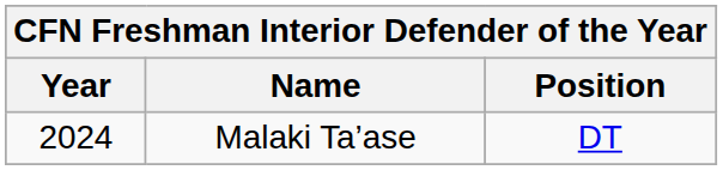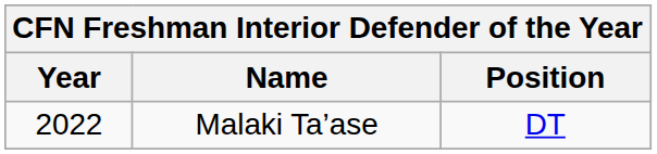Malaki Ta’ase | Year: 2024 -> 2022
